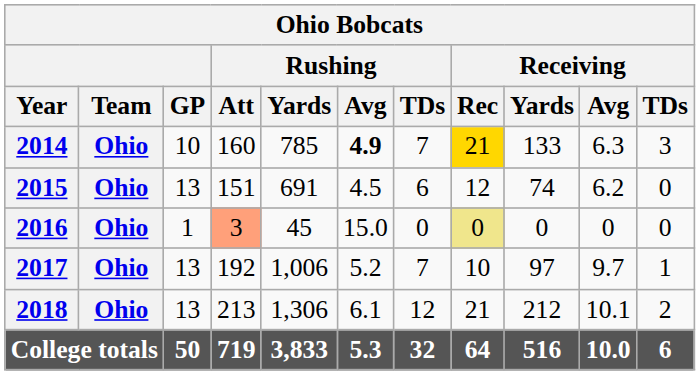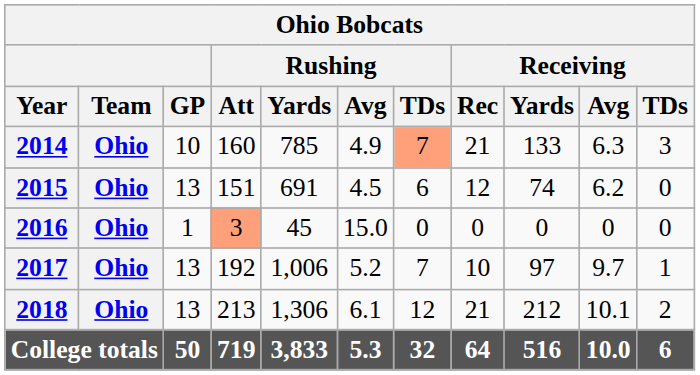2014 | Rushing / Avg: bold -> normal
2014 | Rushing / TDs: no background -> lightsalmon background
2014 | Receiving / Rec: gold background -> no background
2016 | Receiving / Rec: khaki background -> no background
